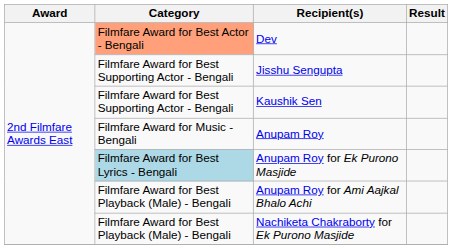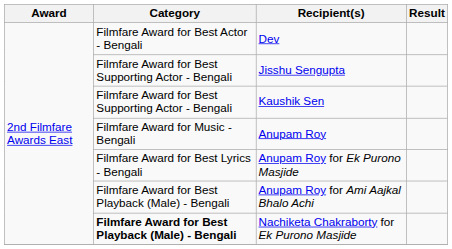Dev | Category: lightsalmon background -> no background
Anupam Roy for Ek Purono Masjide | Category: lightblue background -> no background
Nachiketa Chakraborty for Ek Purono Masjide | Category: normal -> bold
